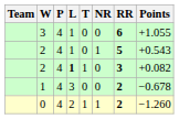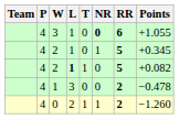columns swapped: P <-> W
row 2 | NR: normal -> bold
row 3 | Points: +0.543 -> +0.345
row 4 | RR: 3 -> 5
row 5 | Points: −0.678 -> −0.478
